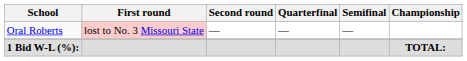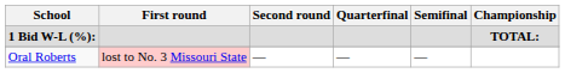rows swapped: Oral Roberts <-> 1 Bid W-L (%):
